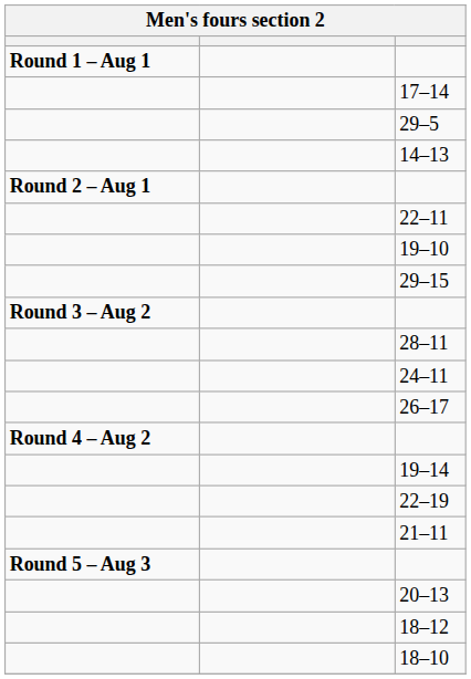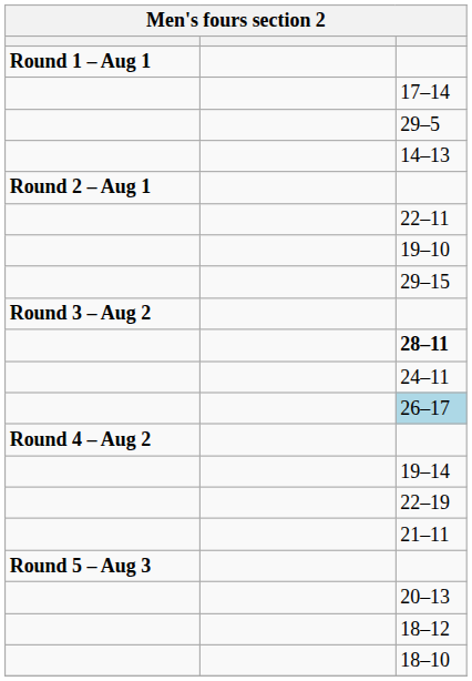28–11 | column 3: normal -> bold
26–17 | column 3: no background -> lightblue background
